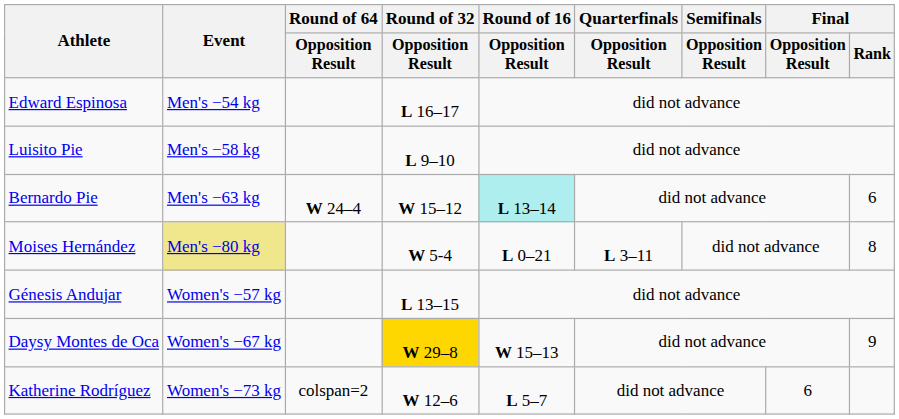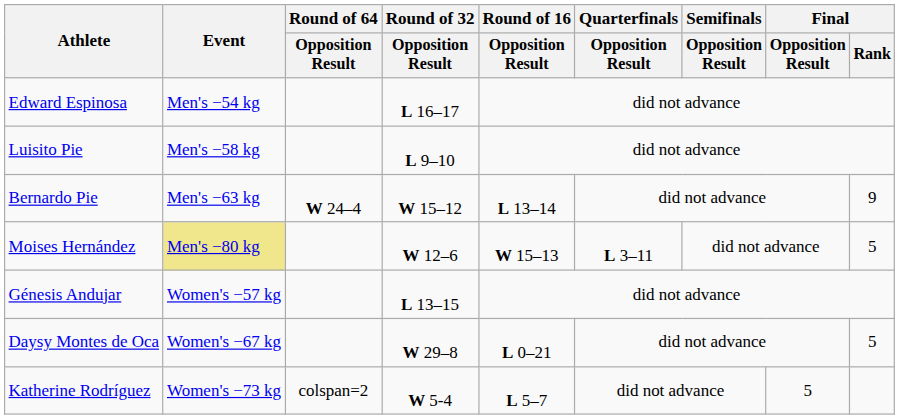Bernardo Pie | Round of 16 / Opposition Result: paleturquoise background -> no background
Bernardo Pie | Final / Rank: 6 -> 9
Moises Hernández | Round of 32 / Opposition Result: W 5-4 -> W 12–6
Moises Hernández | Round of 16 / Opposition Result: L 0–21 -> W 15–13
Moises Hernández | Final / Rank: 8 -> 5
Daysy Montes de Oca | Round of 32 / Opposition Result: gold background -> no background
Daysy Montes de Oca | Round of 16 / Opposition Result: W 15–13 -> L 0–21
Daysy Montes de Oca | Final / Rank: 9 -> 5
Katherine Rodríguez | Round of 32 / Opposition Result: W 12–6 -> W 5-4
Katherine Rodríguez | Final / Opposition Result: 6 -> 5
